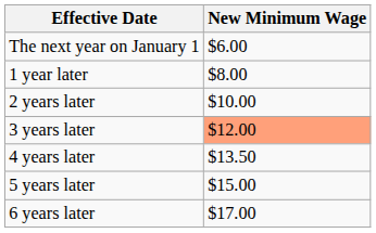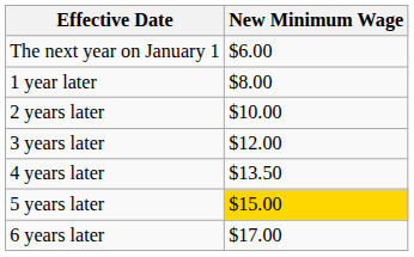3 years later | New Minimum Wage: lightsalmon background -> no background
5 years later | New Minimum Wage: no background -> gold background
